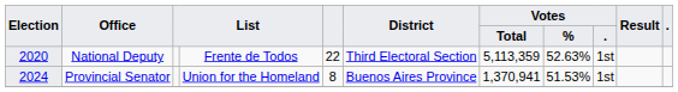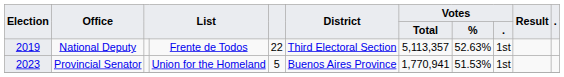National Deputy | Election: 2020 -> 2019
National Deputy | Votes / Total: 5,113,359 -> 5,113,357
Provincial Senator | Election: 2024 -> 2023
Provincial Senator | column 5: 8 -> 5
Provincial Senator | Votes / Total: 1,370,941 -> 1,770,941
